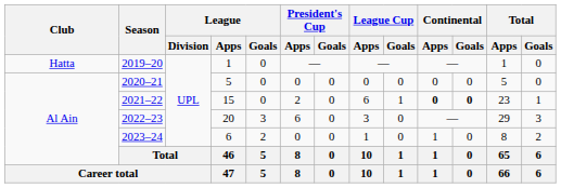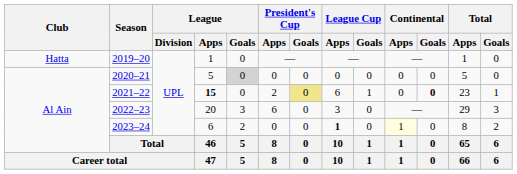2020–21 | League / Goals: no background -> lightgrey background
2021–22 | League / Apps: normal -> bold
2021–22 | President's Cup / Goals: no background -> khaki background
2021–22 | Continental / Apps: bold -> normal
2023–24 | League Cup / Apps: normal -> bold
2023–24 | Continental / Apps: no background -> lightyellow background
